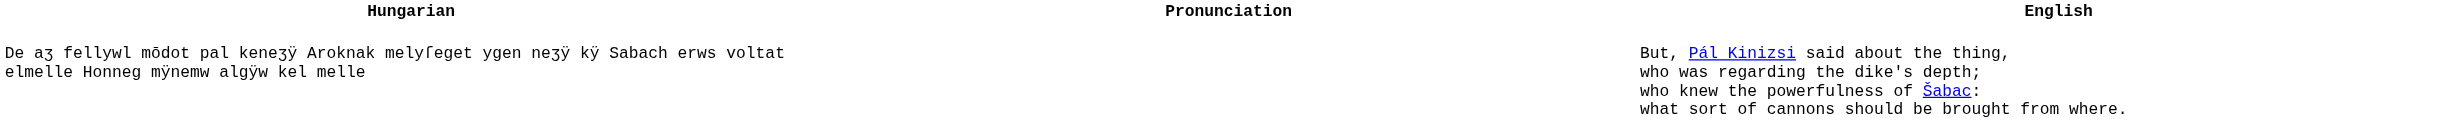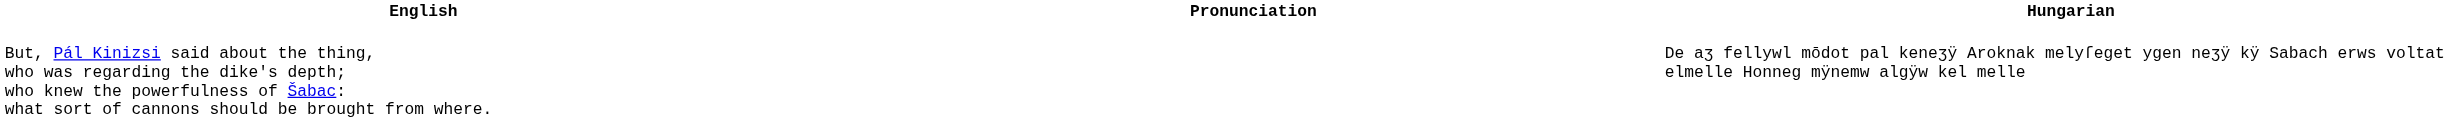columns swapped: Hungarian <-> English
